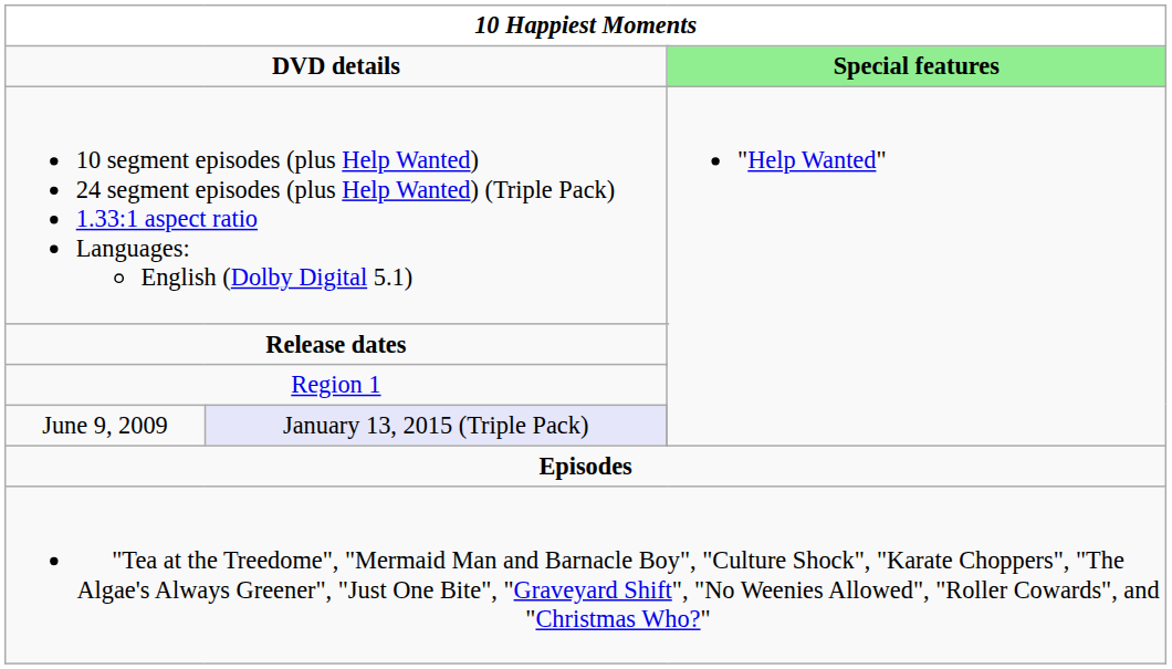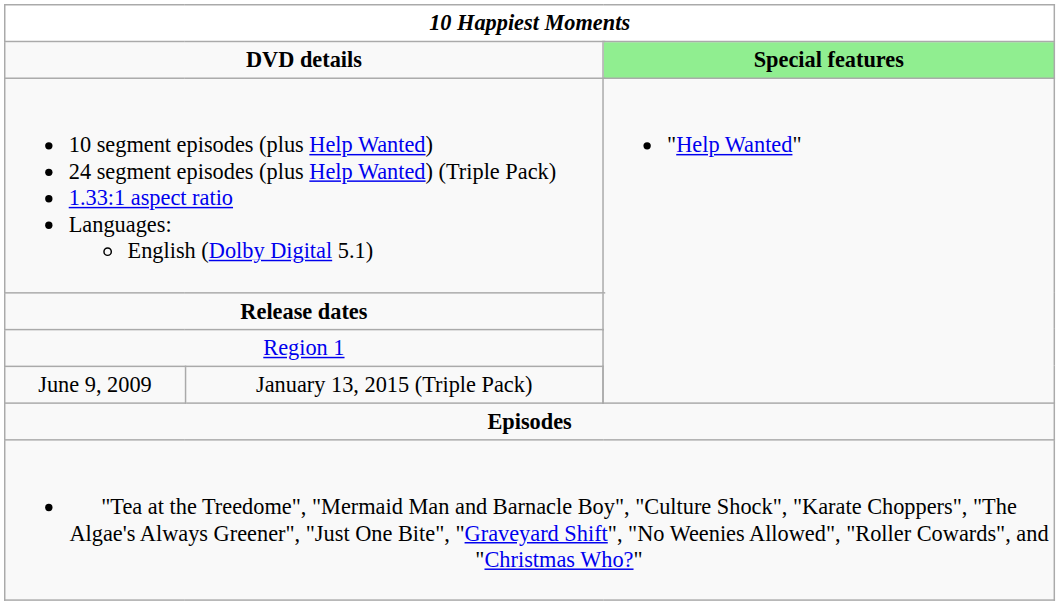June 9, 2009 | column 2: lavender background -> no background
